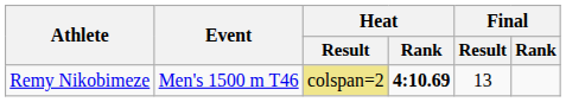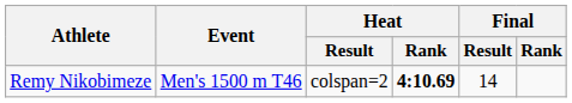Remy Nikobimeze | Heat / Result: khaki background -> no background
Remy Nikobimeze | Final / Result: 13 -> 14
